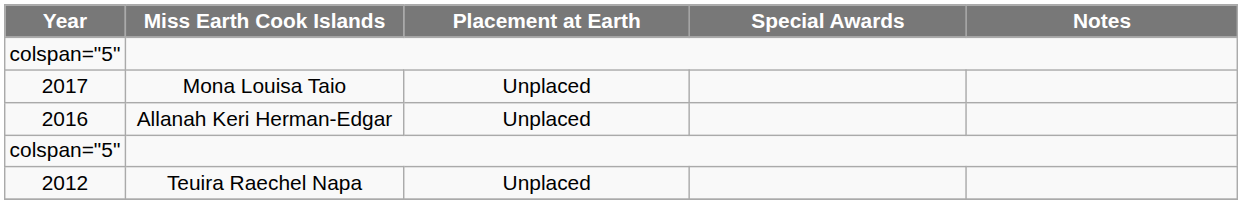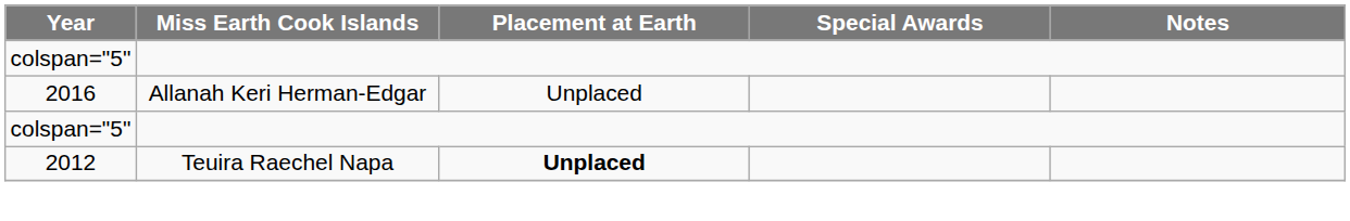- row: 2017 | Mona Louisa Taio | Unplaced
2012 | Placement at Earth: normal -> bold
